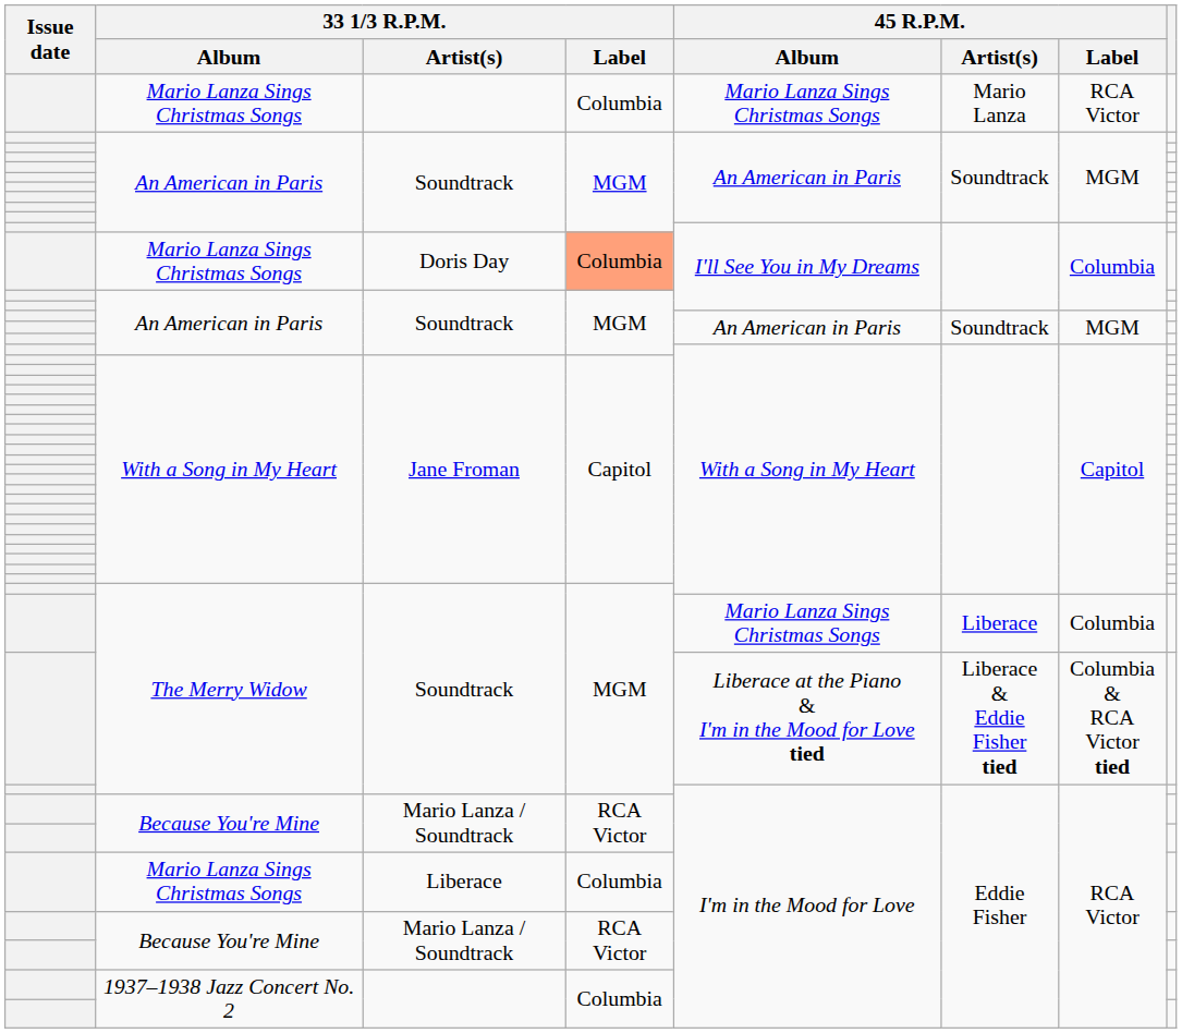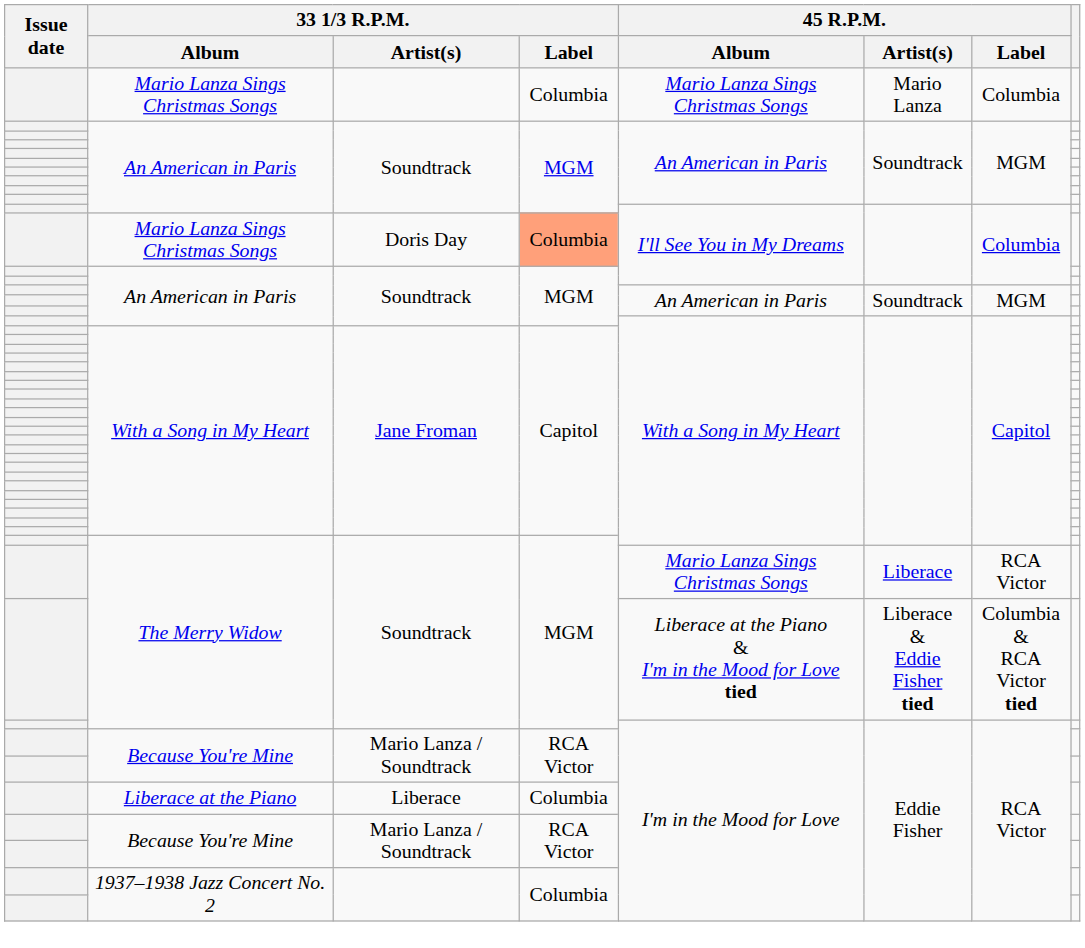row 3 | 45 R.P.M. / Label: RCA Victor -> Columbia
row 45 | 45 R.P.M. / Label: Columbia -> RCA Victor
row 50 | 33 1/3 R.P.M. / Album: Mario Lanza Sings Christmas Songs -> Liberace at the Piano
